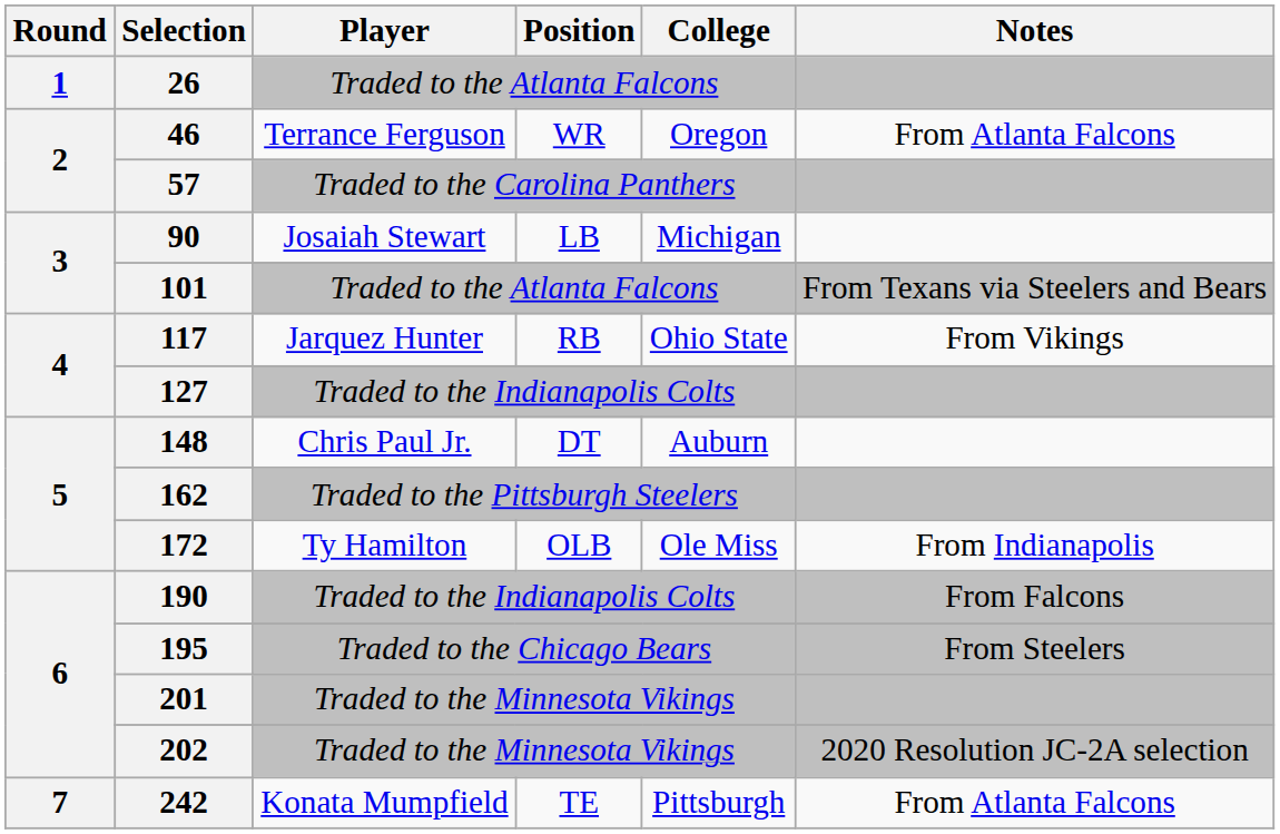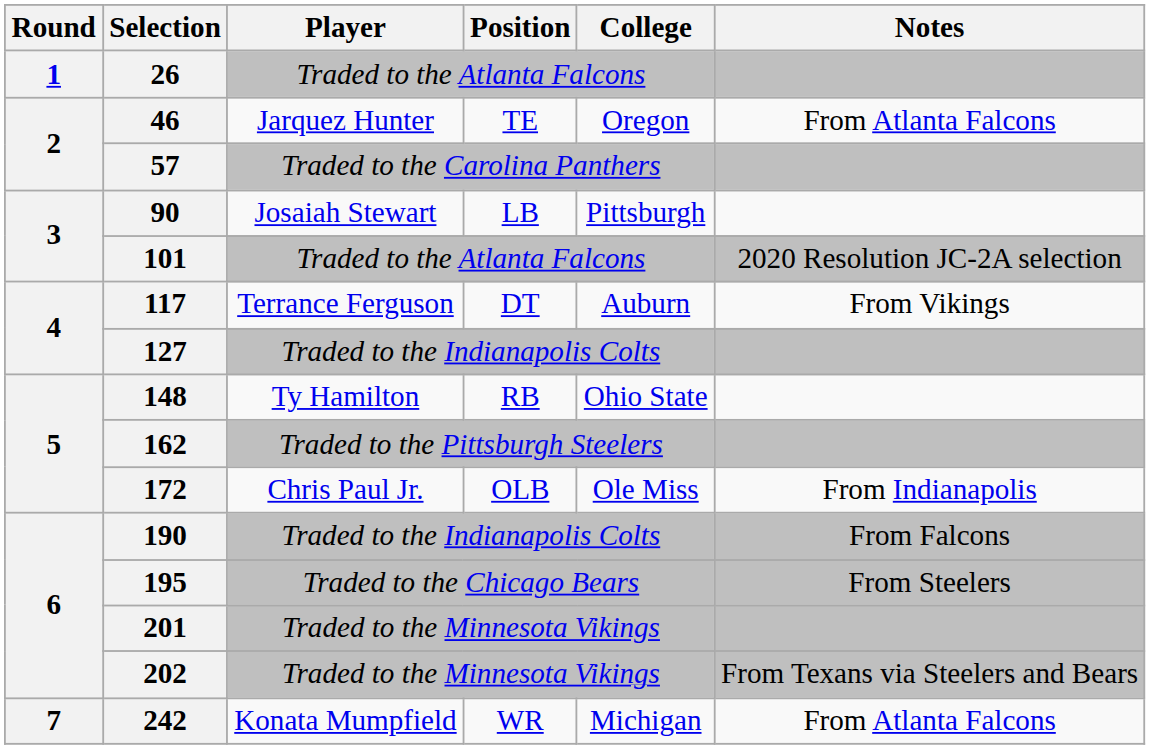46 | Player: Terrance Ferguson -> Jarquez Hunter
46 | Position: WR -> TE
90 | College: Michigan -> Pittsburgh
101 | Notes: From Texans via Steelers and Bears -> 2020 Resolution JC-2A selection
117 | Player: Jarquez Hunter -> Terrance Ferguson
117 | Position: RB -> DT
117 | College: Ohio State -> Auburn
148 | Player: Chris Paul Jr. -> Ty Hamilton
148 | Position: DT -> RB
148 | College: Auburn -> Ohio State
172 | Player: Ty Hamilton -> Chris Paul Jr.
202 | Notes: 2020 Resolution JC-2A selection -> From Texans via Steelers and Bears
242 | Position: TE -> WR
242 | College: Pittsburgh -> Michigan
